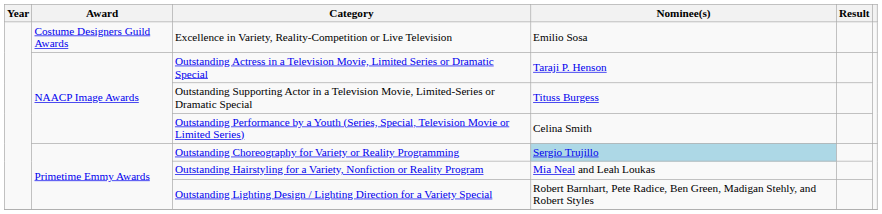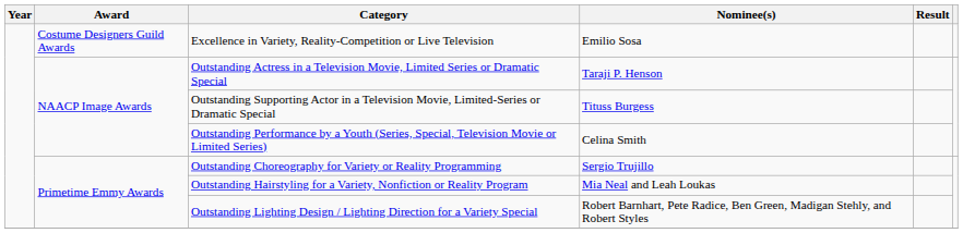Outstanding Choreography for Variety or Reality Programming | Nominee(s): lightblue background -> no background
